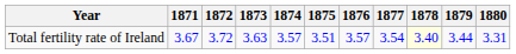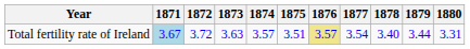row 2 | 1871: no background -> lightblue background
row 2 | 1876: no background -> khaki background
row 2 | 1878: lightyellow background -> no background
